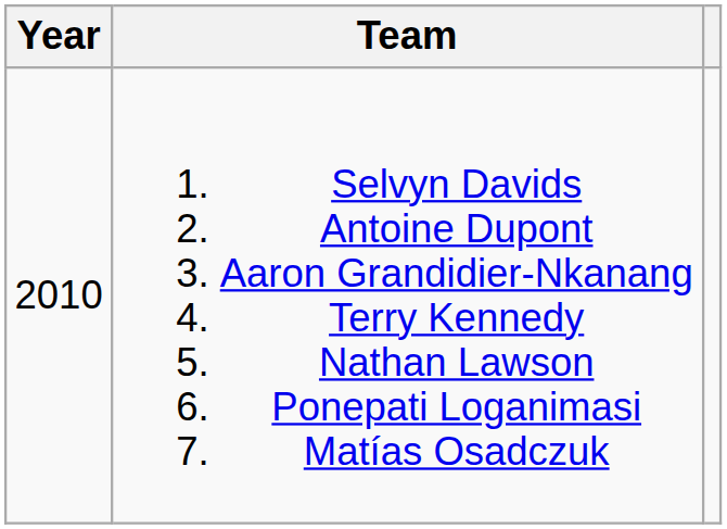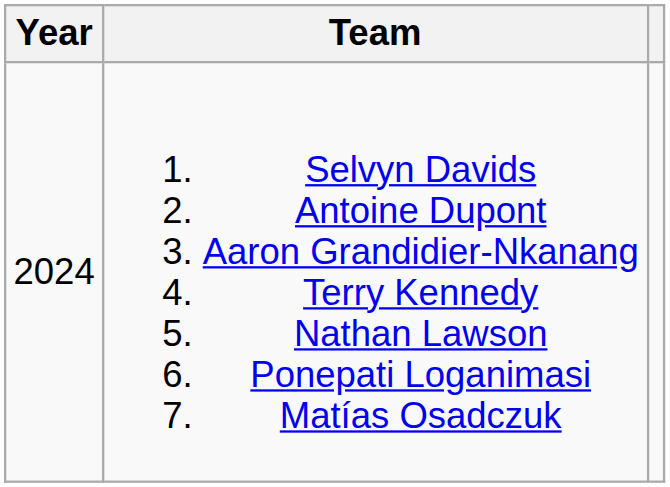row 2 | Year: 2010 -> 2024
